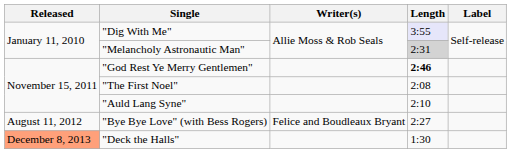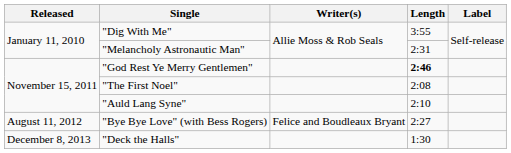"Dig With Me" | Length: lavender background -> no background
"Melancholy Astronautic Man" | Length: lightgrey background -> no background
"Deck the Halls" | Released: lightsalmon background -> no background
